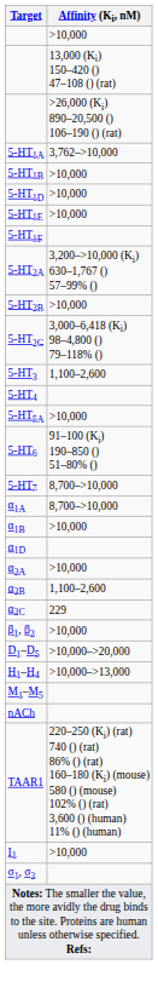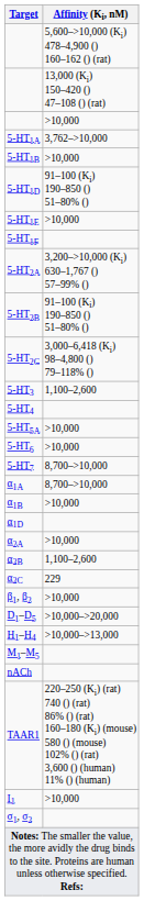row 2 | Affinity (Ki, nM): >10,000 -> 5,600–>10,000 (Ki) 478–4,900 () 160–162 () (rat)
row 4 | Affinity (Ki, nM): >26,000 (Ki) 890–20,500 () 106–190 () (rat) -> >10,000
row 7 | Affinity (Ki, nM): >10,000 -> 91–100 (Ki) 190–850 () 51–80% ()
row 11 | Affinity (Ki, nM): >10,000 -> 91–100 (Ki) 190–850 () 51–80% ()
row 16 | Affinity (Ki, nM): 91–100 (Ki) 190–850 () 51–80% () -> >10,000
